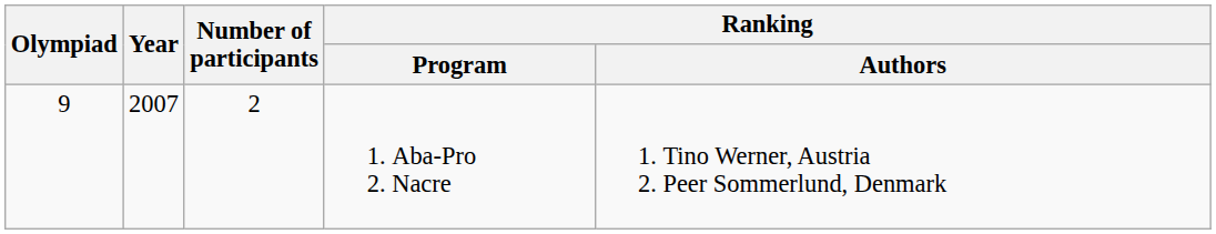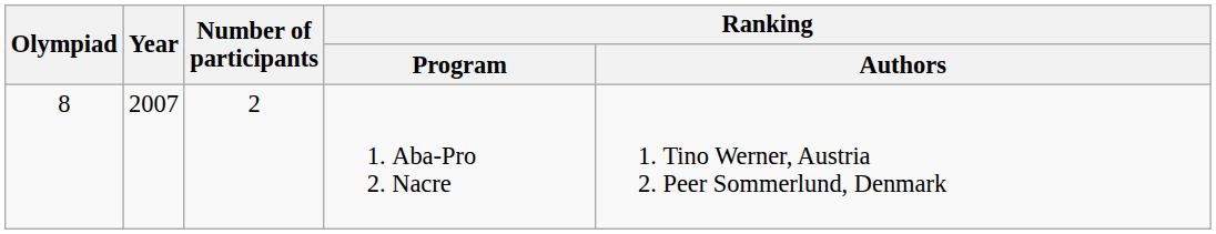Aba-Pro Nacre | Olympiad: 9 -> 8
